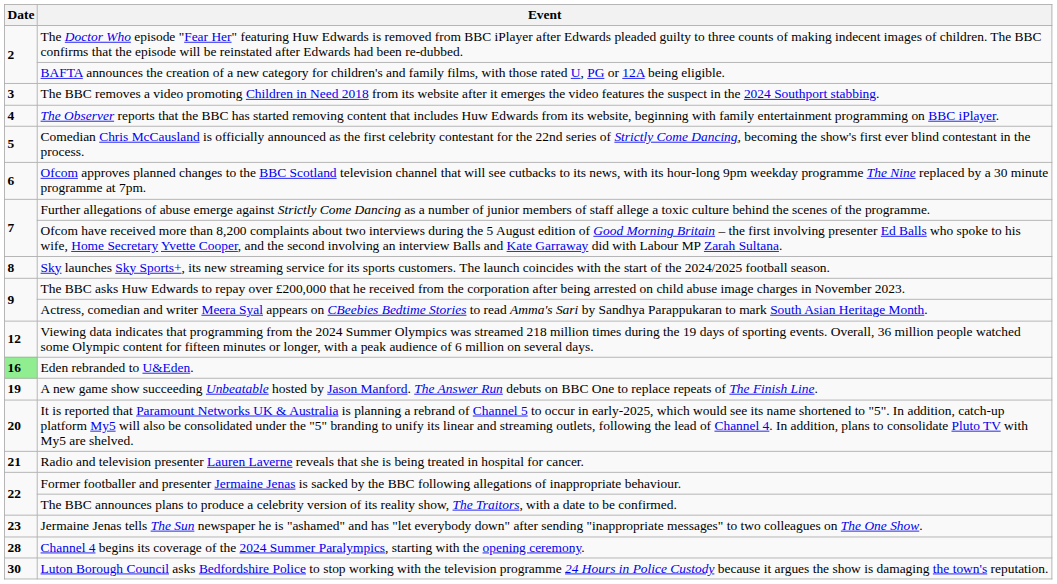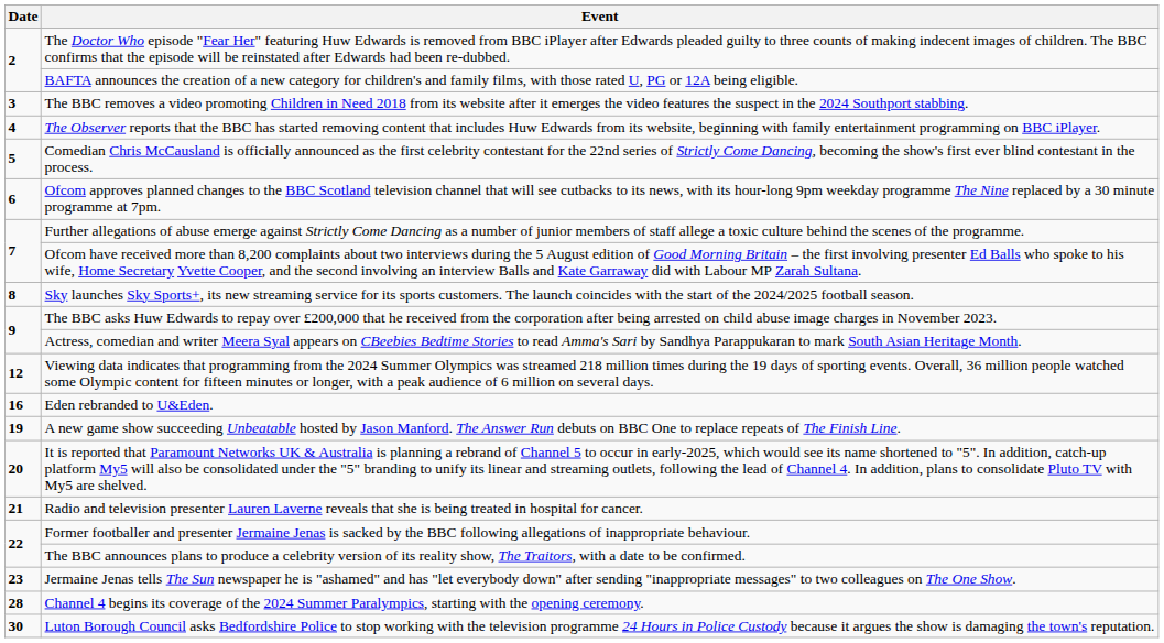Eden rebranded to U&Eden. | Date: lightgreen background -> no background
